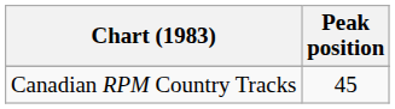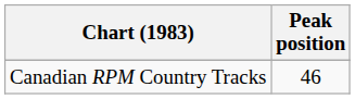Canadian RPM Country Tracks | Peak position: 45 -> 46
